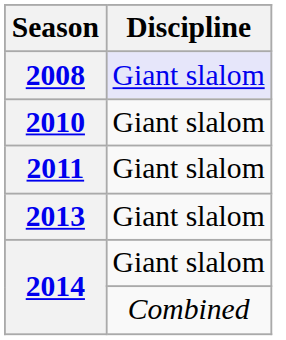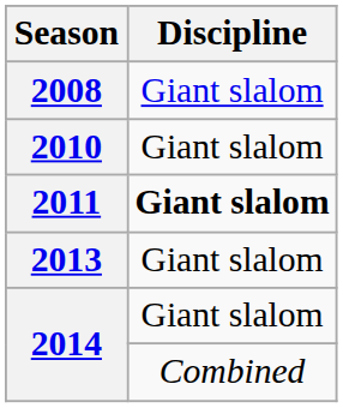row 2 | Discipline: lavender background -> no background
row 4 | Discipline: normal -> bold
